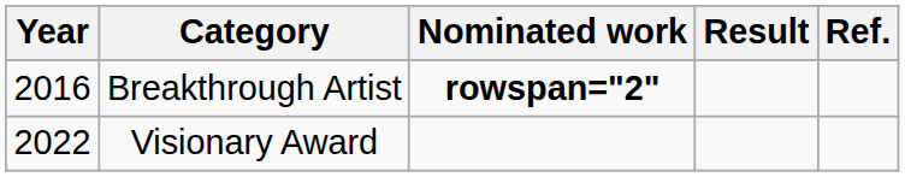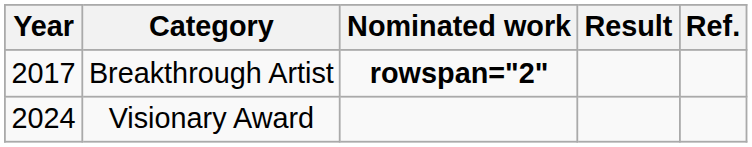Breakthrough Artist | Year: 2016 -> 2017
Visionary Award | Year: 2022 -> 2024
